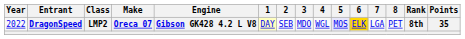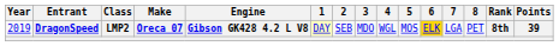DragonSpeed | Year: 2022 -> 2019
DragonSpeed | 5: lavender background -> no background
DragonSpeed | Points: 35 -> 39
